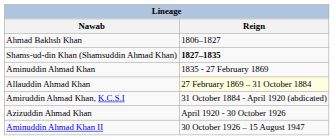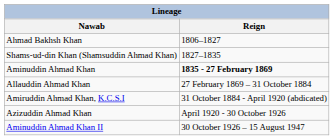Shams-ud-din Khan (Shamsuddin Ahmad Khan) | Reign: bold -> normal
Aminuddin Ahmad Khan | Reign: normal -> bold
Allauddin Ahmad Khan | Reign: lightyellow background -> no background
